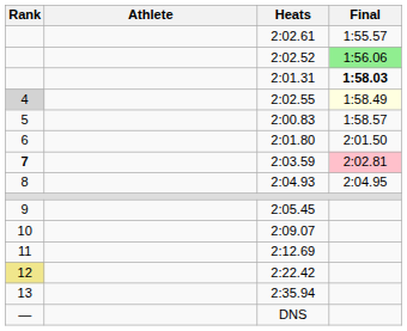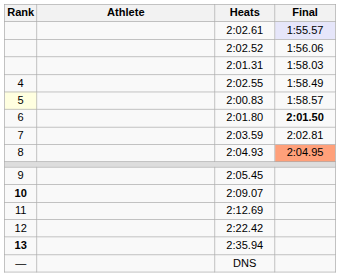2:02.61 | Final: no background -> lavender background
2:02.52 | Final: lightgreen background -> no background
2:01.31 | Final: bold -> normal
2:02.55 | Rank: lightgrey background -> no background
2:02.55 | Final: lightyellow background -> no background
2:00.83 | Rank: no background -> lightyellow background
2:01.80 | Final: normal -> bold
2:03.59 | Rank: bold -> normal
2:03.59 | Final: pink background -> no background
2:04.93 | Final: no background -> lightsalmon background
2:09.07 | Rank: normal -> bold
2:22.42 | Rank: khaki background -> no background
2:35.94 | Rank: normal -> bold
